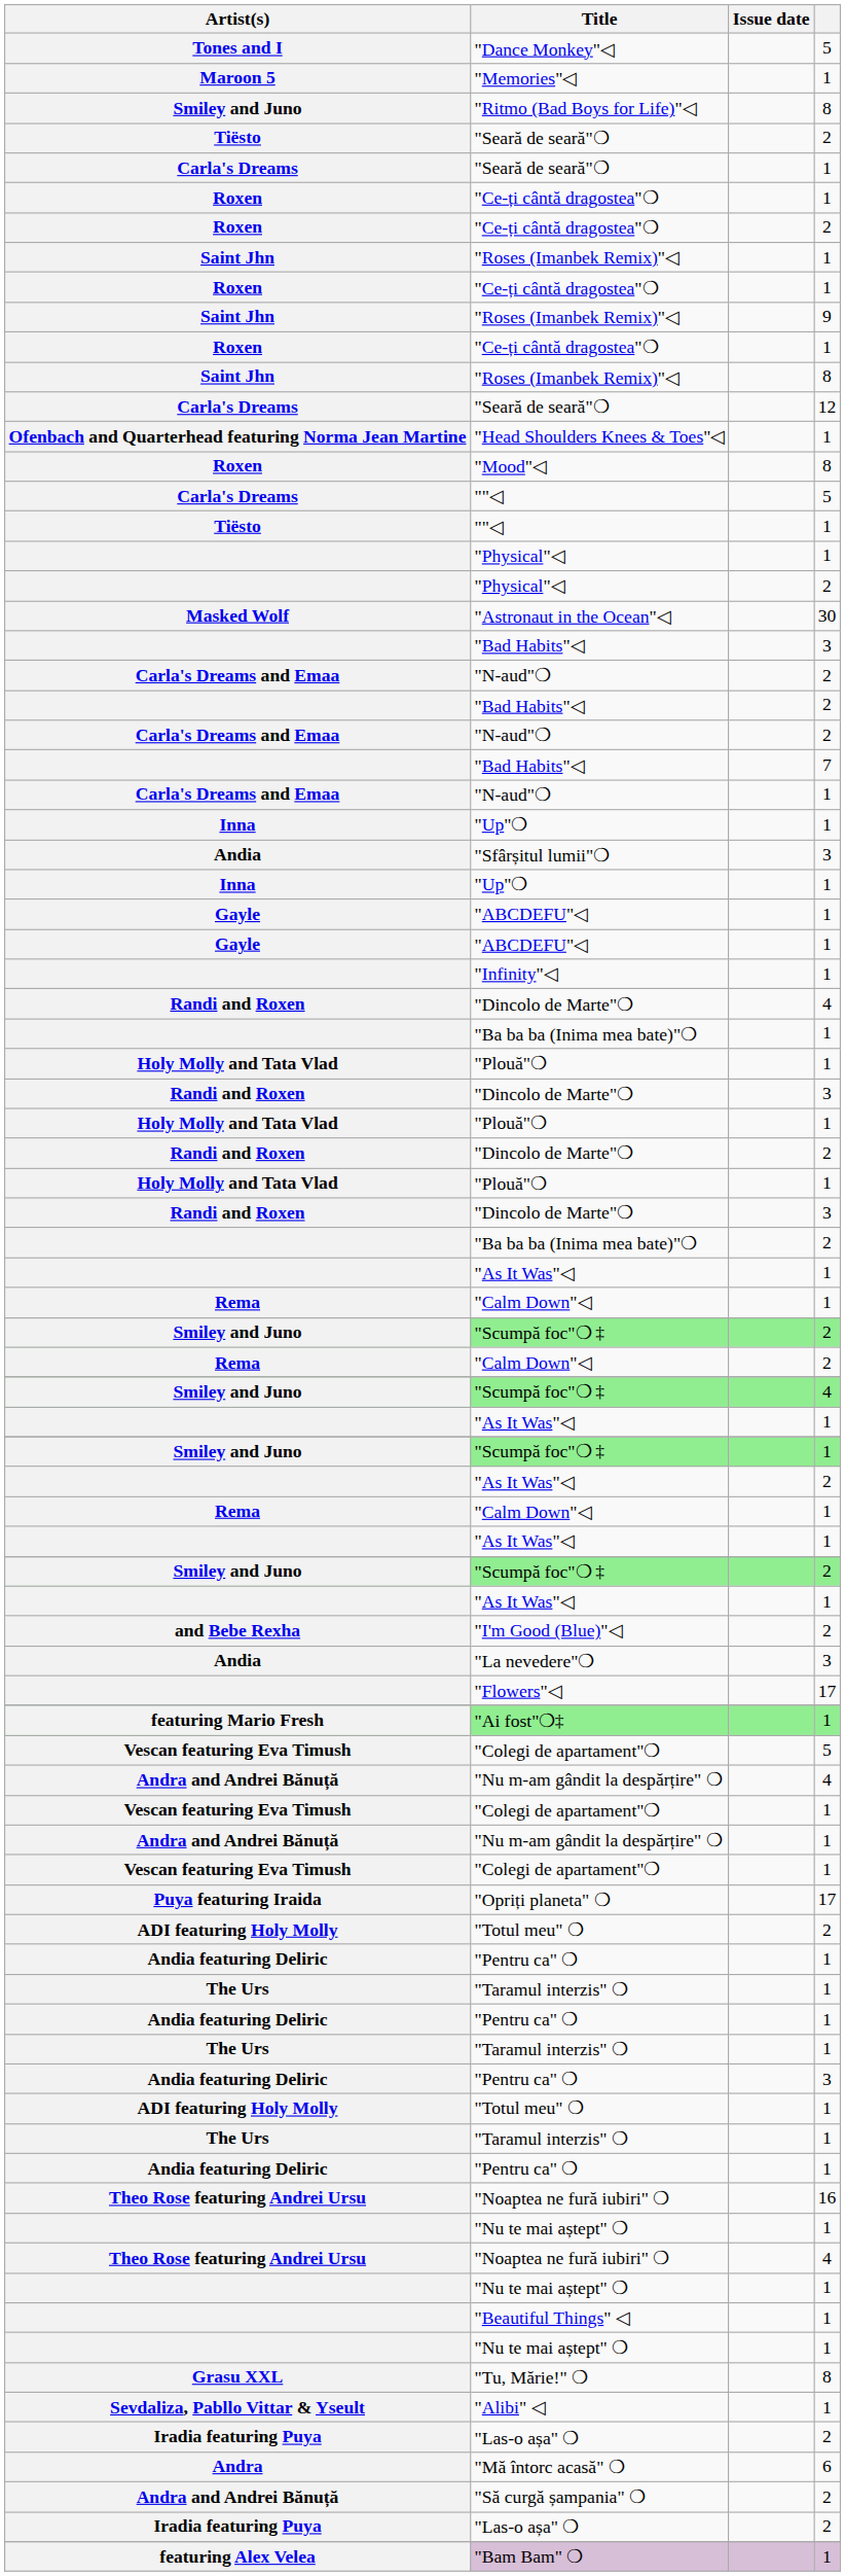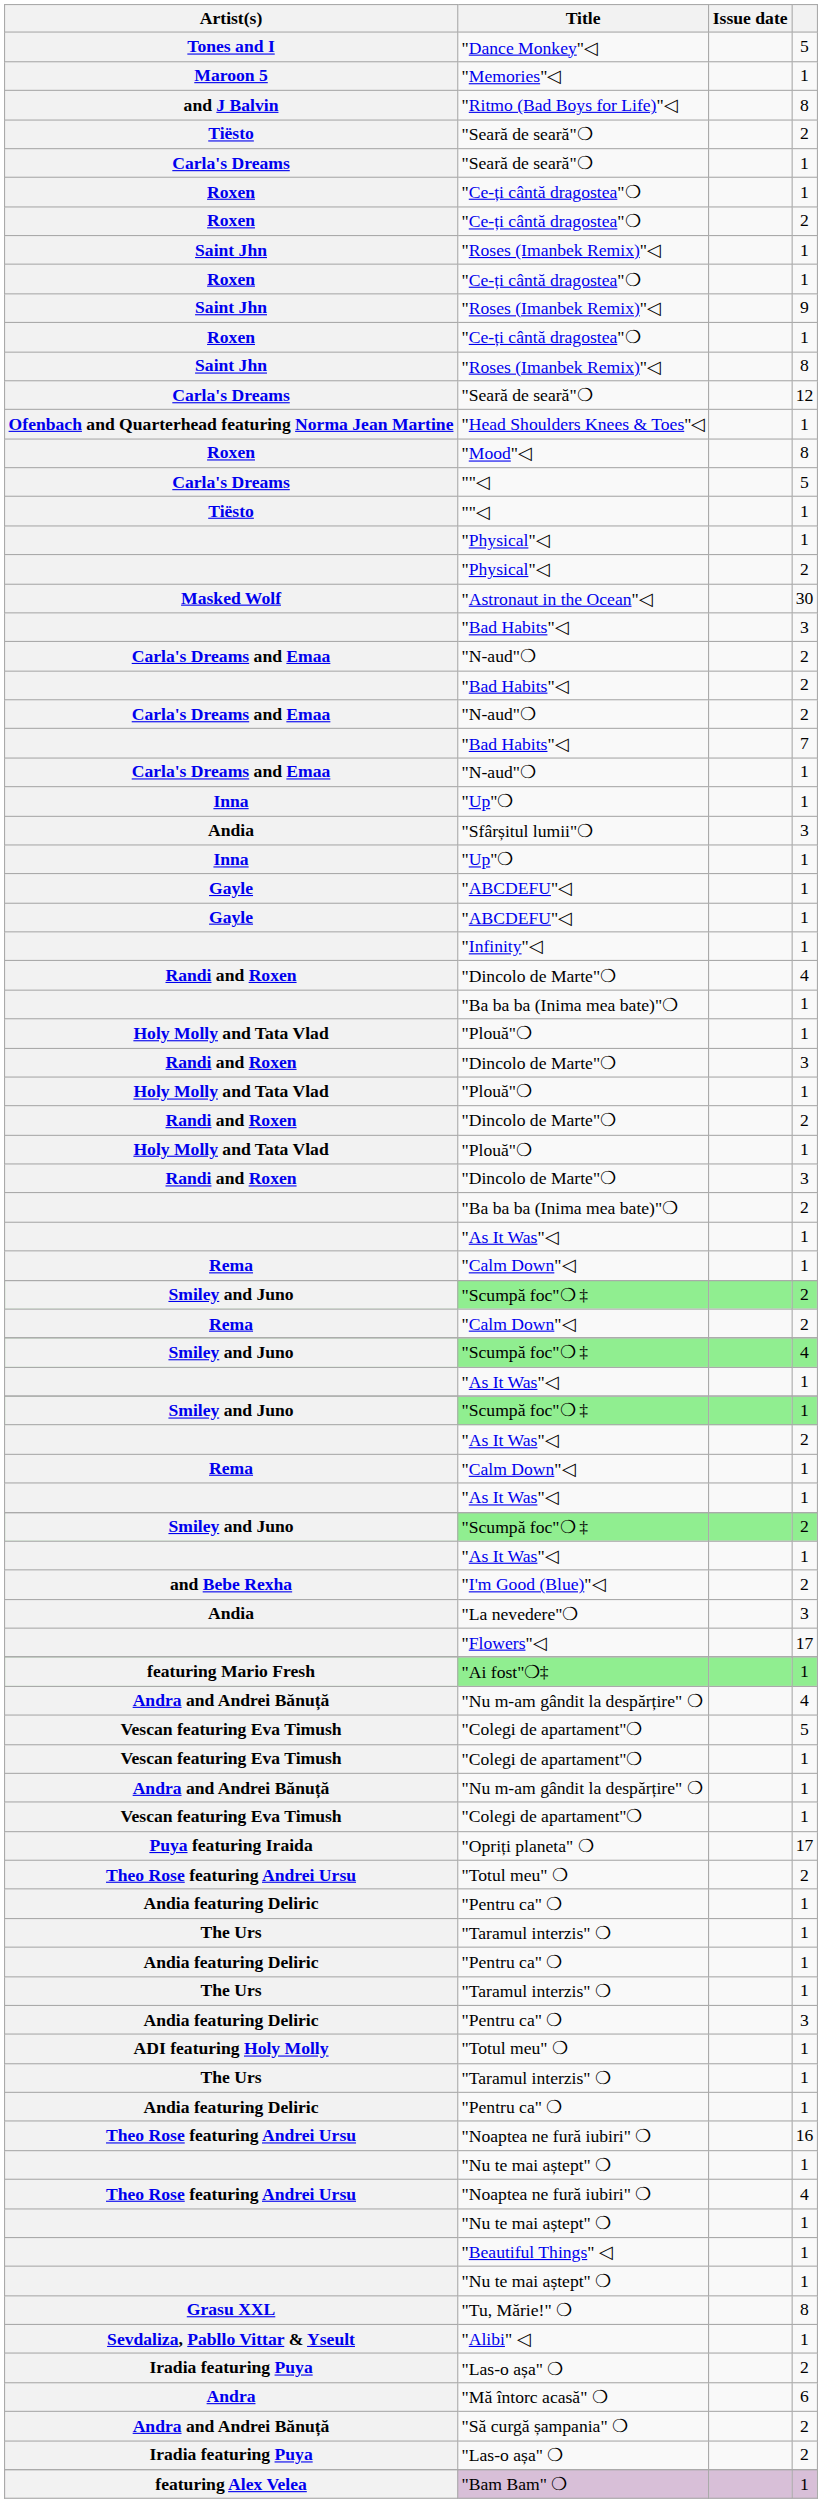"Ritmo (Bad Boys for Life)"◁ | Artist(s): Smiley and Juno -> and J Balvin
rows swapped: "Colegi de apartament"❍ / 5 <-> "Nu m-am gândit la despărțire" ❍ / 4
"Totul meu" ❍ / 2 | Artist(s): ADI featuring Holy Molly -> Theo Rose featuring Andrei Ursu
